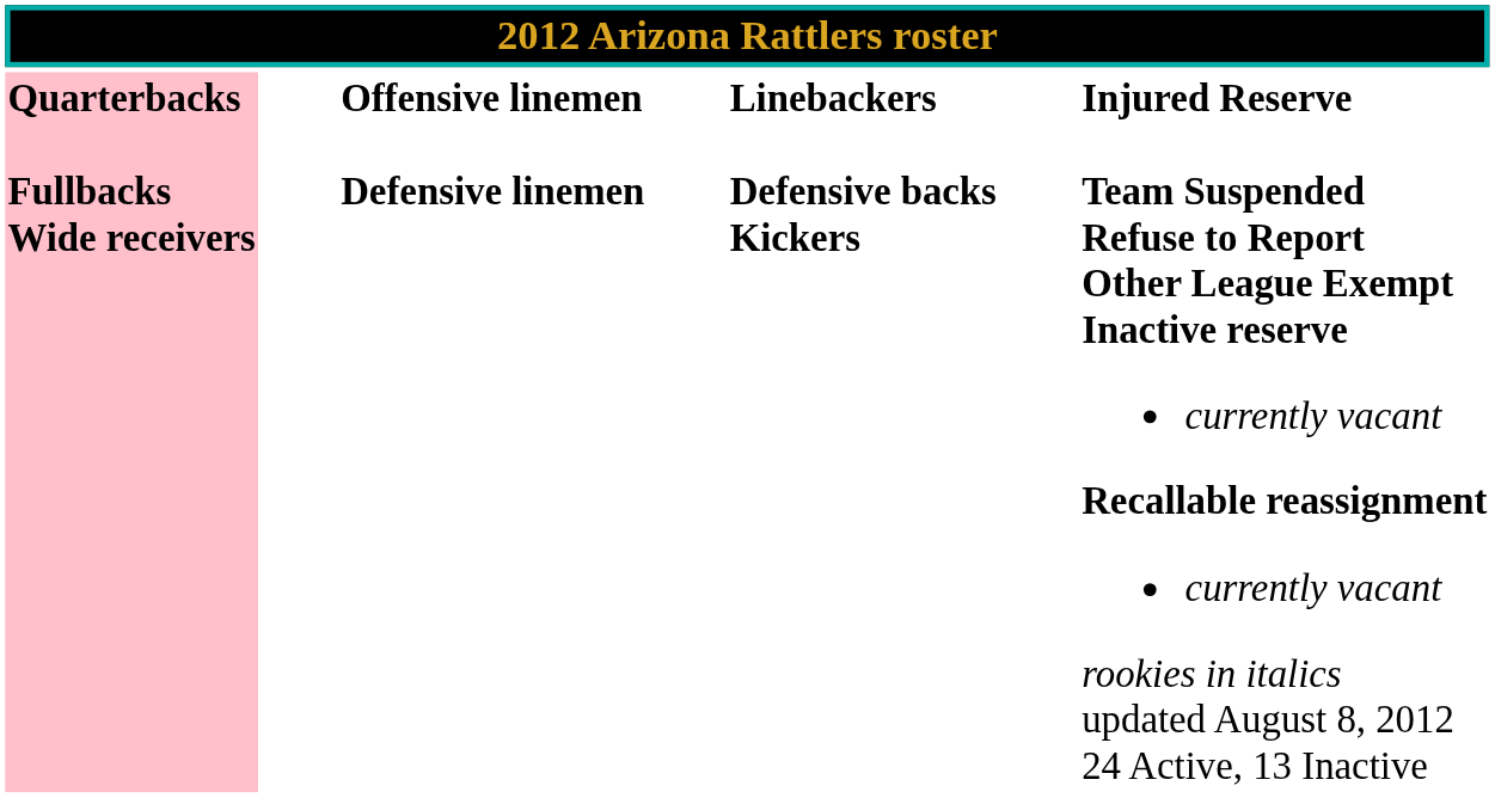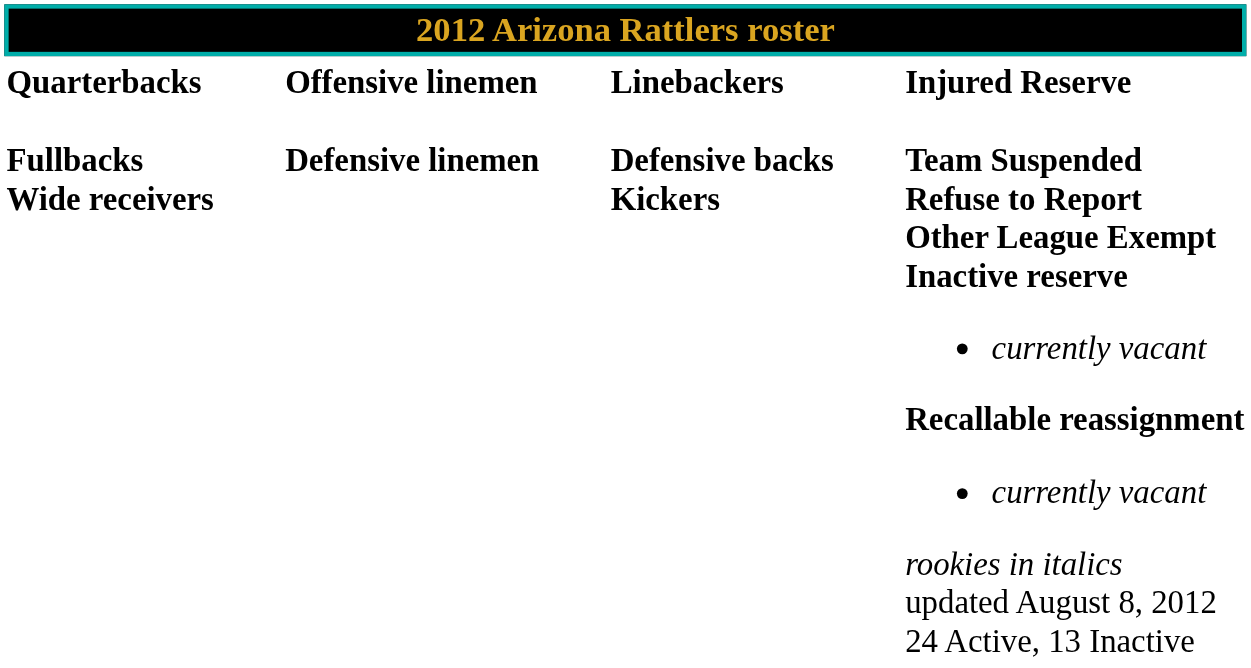Quarterbacks Fullbacks Wide receivers | column 1: pink background -> no background
